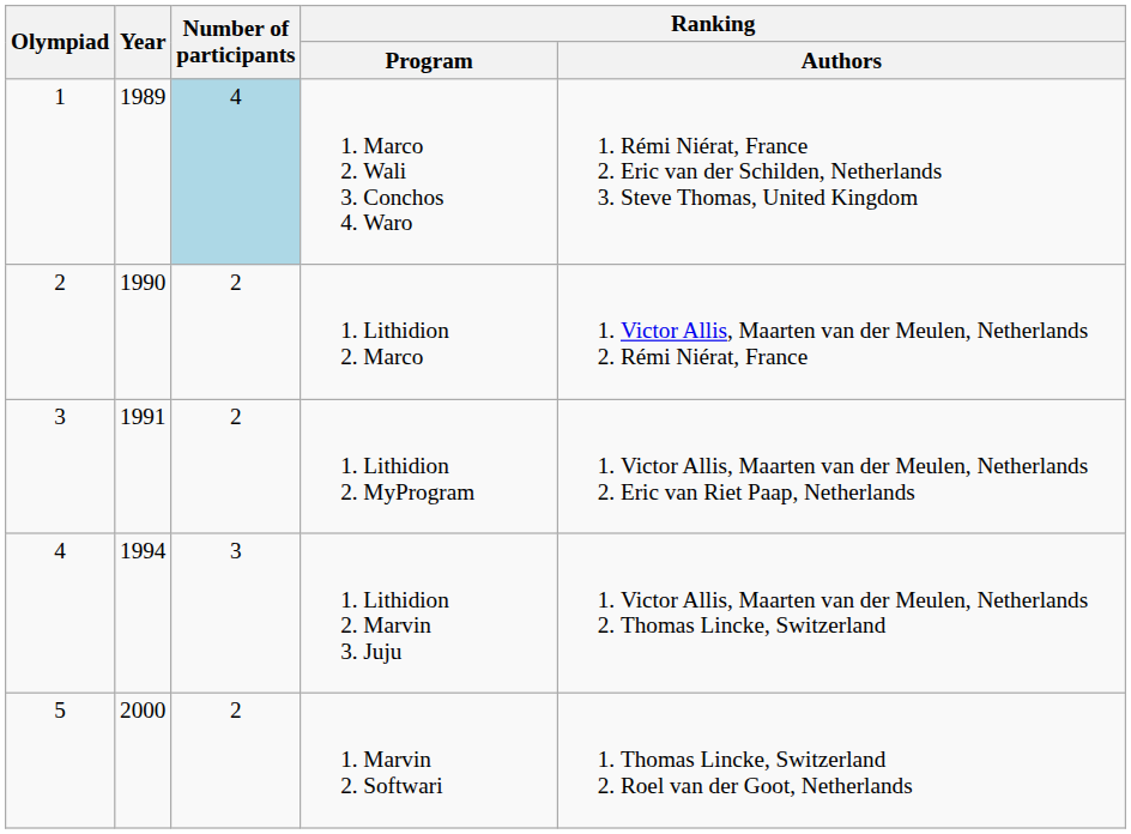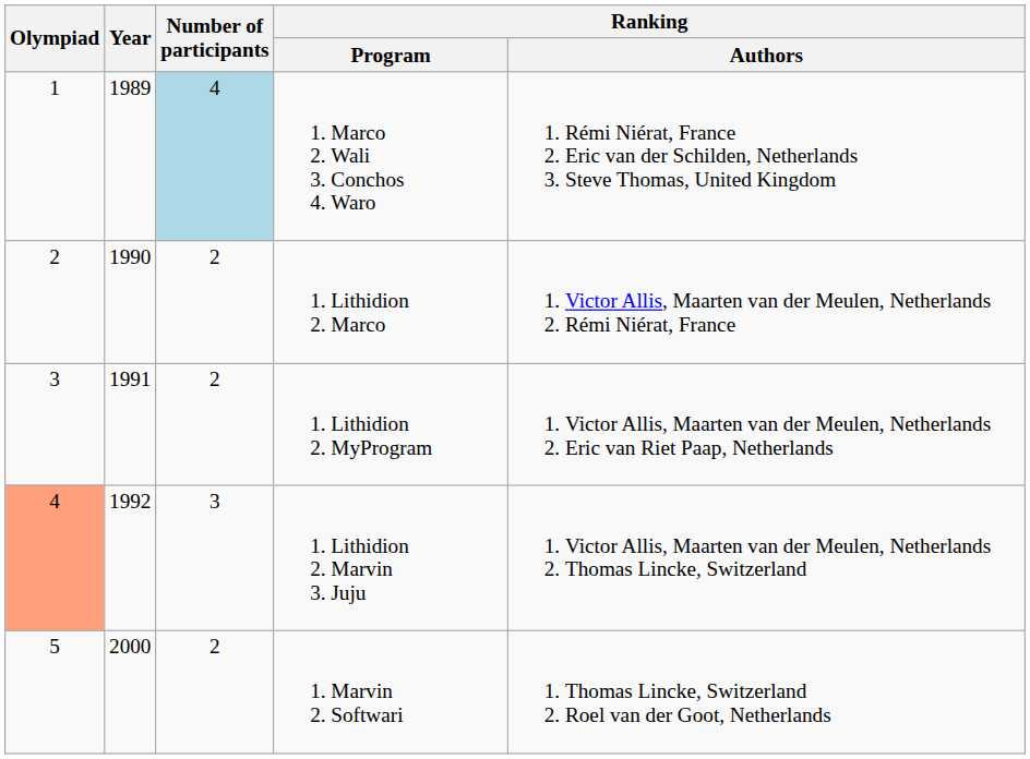Lithidion Marvin Juju | Olympiad: no background -> lightsalmon background
Lithidion Marvin Juju | Year: 1994 -> 1992
